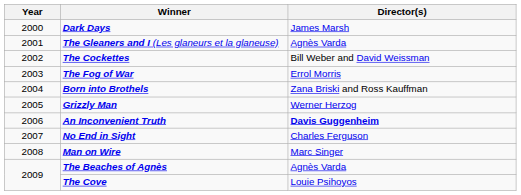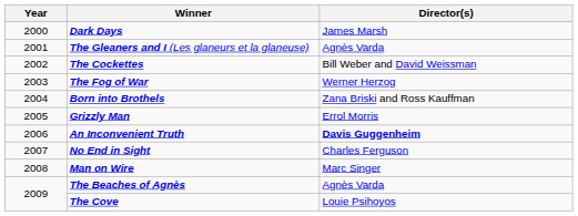The Fog of War | Director(s): Errol Morris -> Werner Herzog
Grizzly Man | Director(s): Werner Herzog -> Errol Morris
